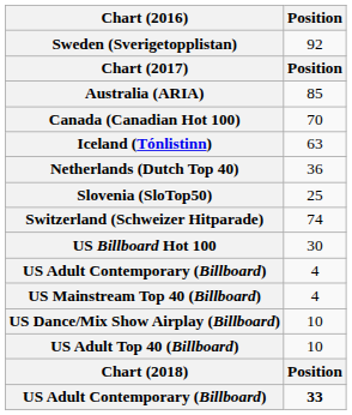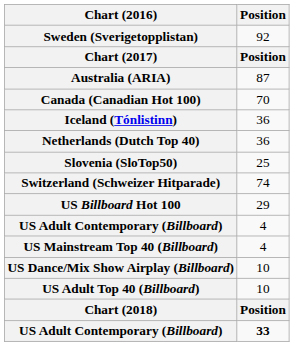row 4 | Position: 85 -> 87
row 6 | Position: 63 -> 36
row 10 | Position: 30 -> 29
